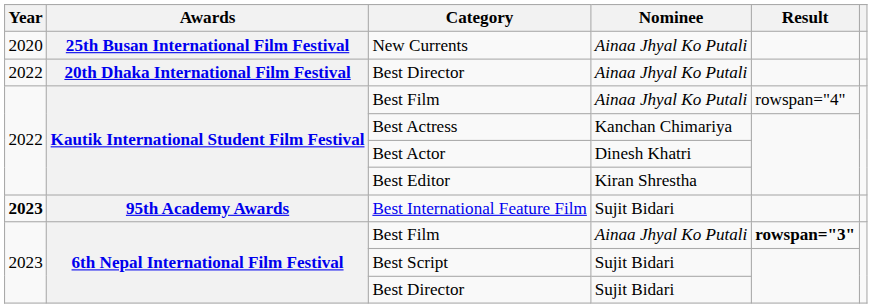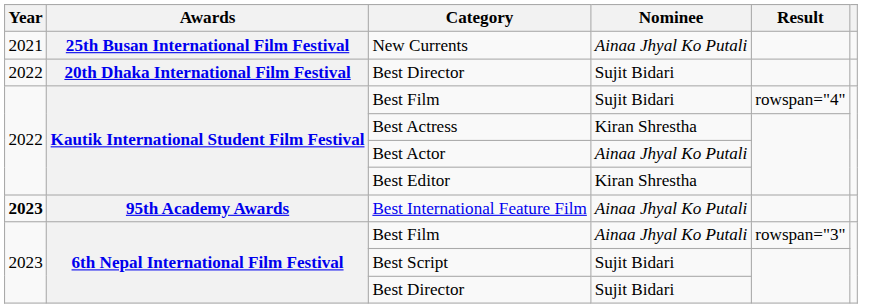New Currents | Year: 2020 -> 2021
20th Dhaka International Film Festival / Best Director | Nominee: Ainaa Jhyal Ko Putali -> Sujit Bidari
Kautik International Student Film Festival / Best Film | Nominee: Ainaa Jhyal Ko Putali -> Sujit Bidari
Best Actress | Nominee: Kanchan Chimariya -> Kiran Shrestha
Best Actor | Nominee: Dinesh Khatri -> Ainaa Jhyal Ko Putali
Best International Feature Film | Nominee: Sujit Bidari -> Ainaa Jhyal Ko Putali
6th Nepal International Film Festival / Best Film | Result: bold -> normal
